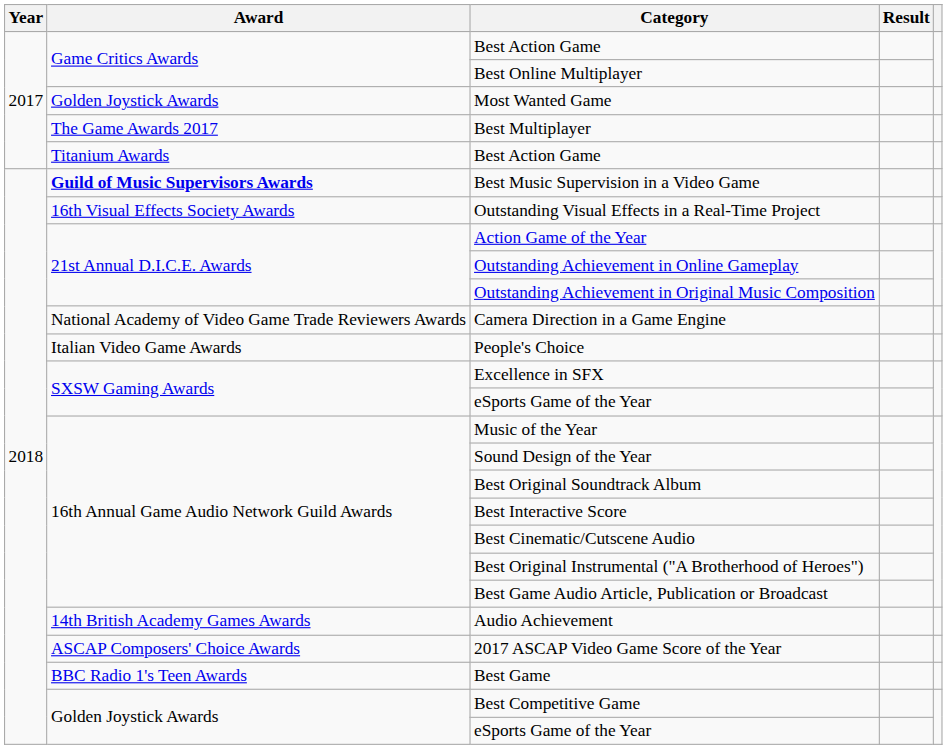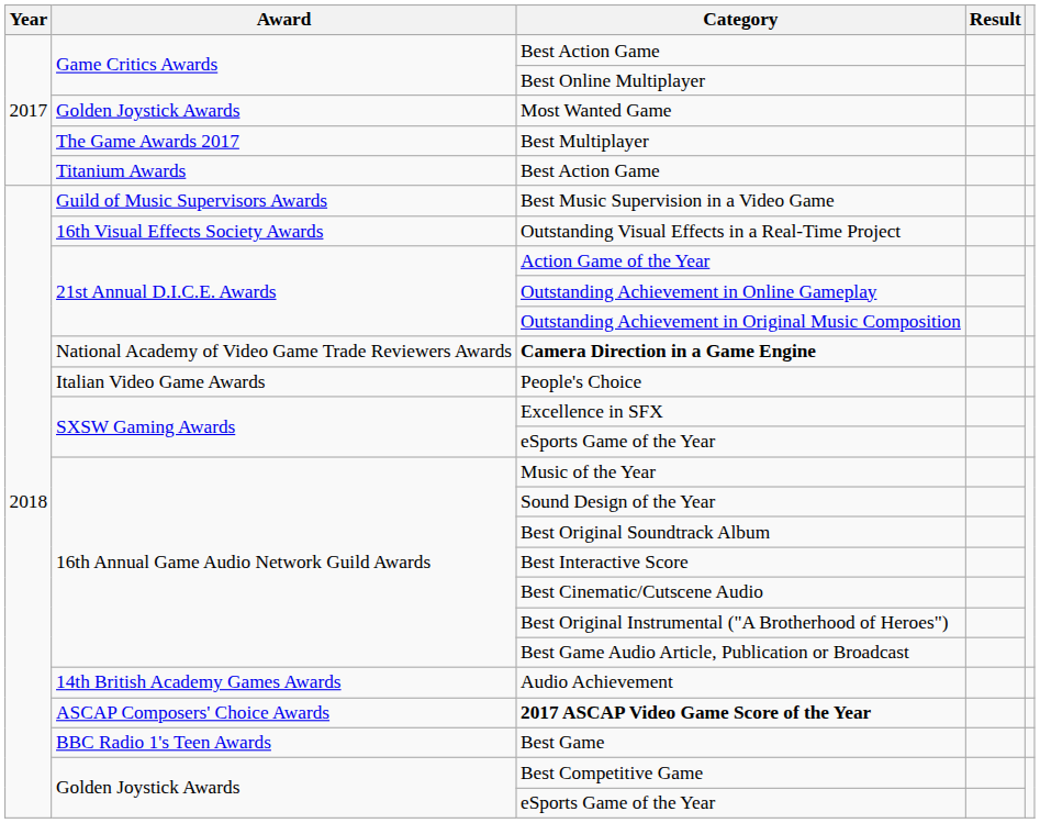Best Music Supervision in a Video Game | Award: bold -> normal
Camera Direction in a Game Engine | Category: normal -> bold
2017 ASCAP Video Game Score of the Year | Category: normal -> bold
